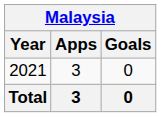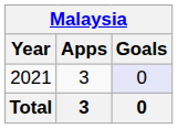2021 | Goals: no background -> lavender background
